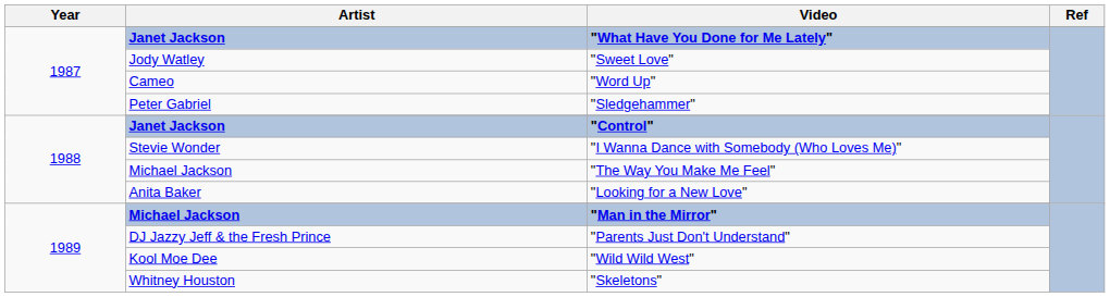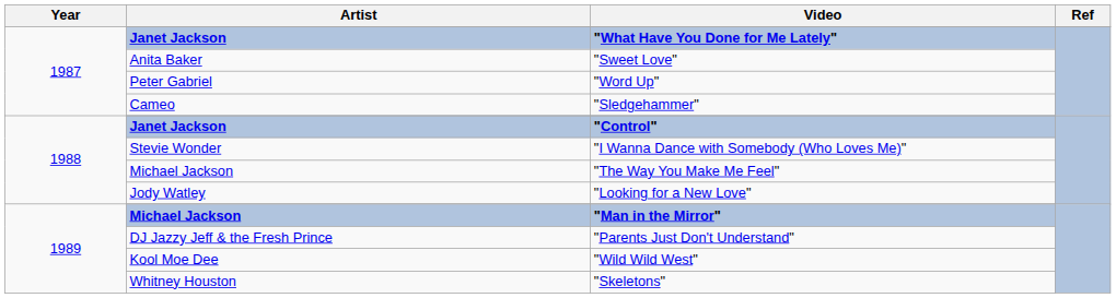"Sweet Love" | Artist: Jody Watley -> Anita Baker
"Word Up" | Artist: Cameo -> Peter Gabriel
"Sledgehammer" | Artist: Peter Gabriel -> Cameo
"Looking for a New Love" | Artist: Anita Baker -> Jody Watley
